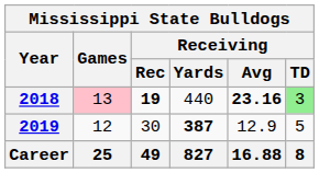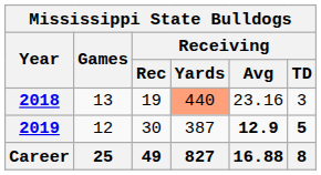2018 | Games: pink background -> no background
2018 | Receiving / Rec: bold -> normal
2018 | Receiving / Yards: no background -> lightsalmon background
2018 | Receiving / Avg: bold -> normal
2018 | Receiving / TD: lightgreen background -> no background
2019 | Receiving / Yards: bold -> normal
2019 | Receiving / Avg: normal -> bold
2019 | Receiving / TD: normal -> bold
